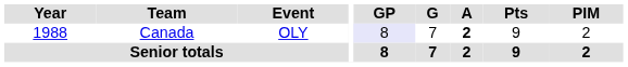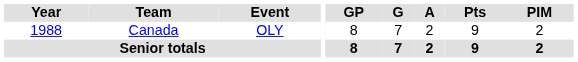Canada | GP: lavender background -> no background
Canada | A: bold -> normal
